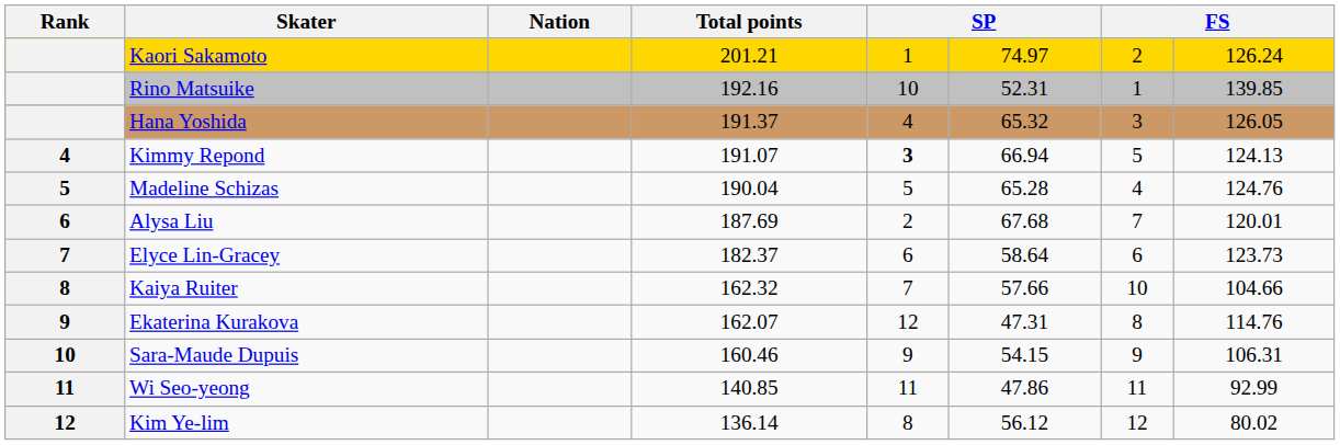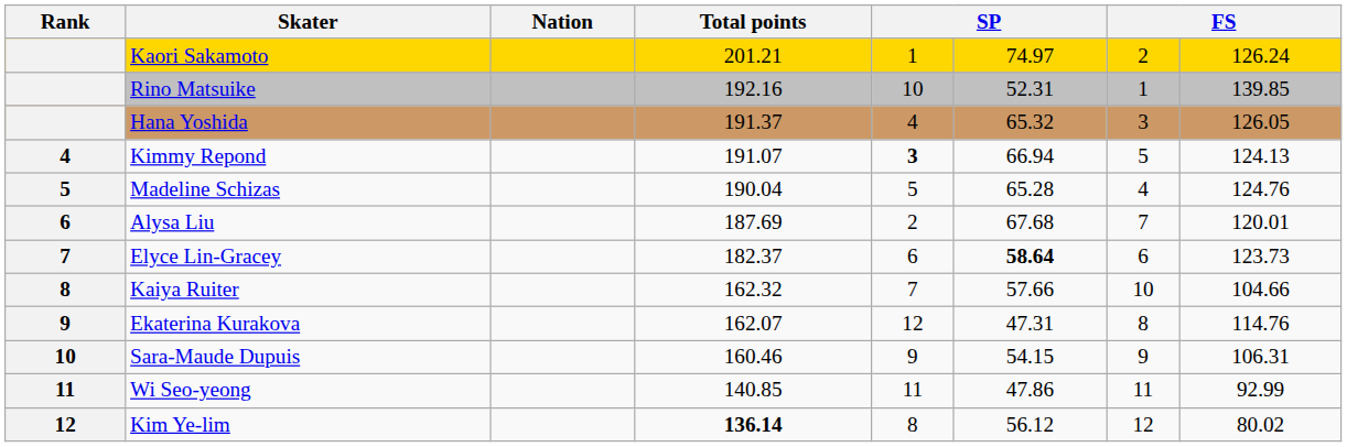Elyce Lin-Gracey | column 6: normal -> bold
Kim Ye-lim | Total points: normal -> bold
